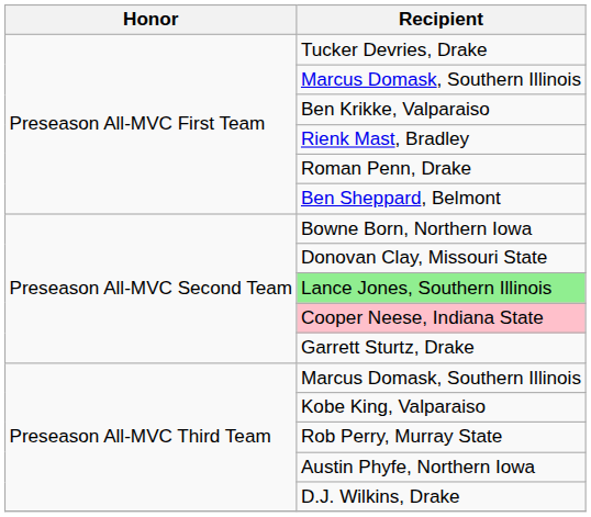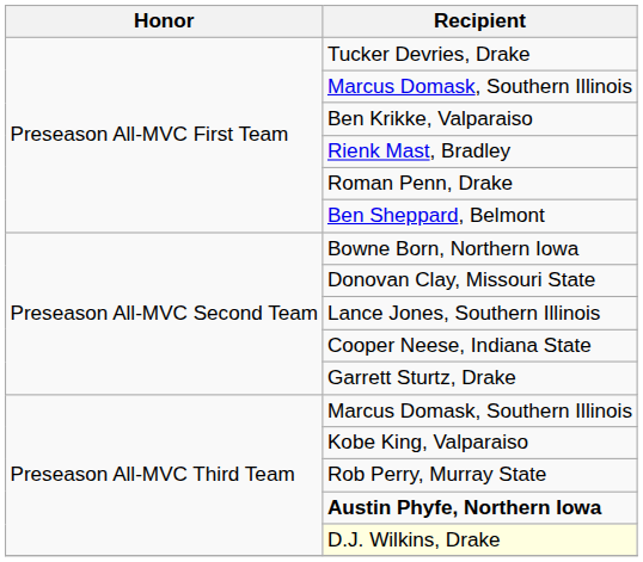row 10 | Recipient: lightgreen background -> no background
row 11 | Recipient: pink background -> no background
row 16 | Recipient: normal -> bold
row 17 | Recipient: no background -> lightyellow background
